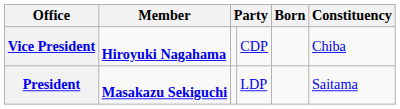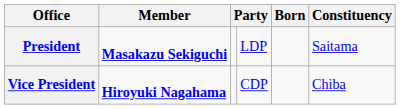rows swapped: President <-> Vice President
